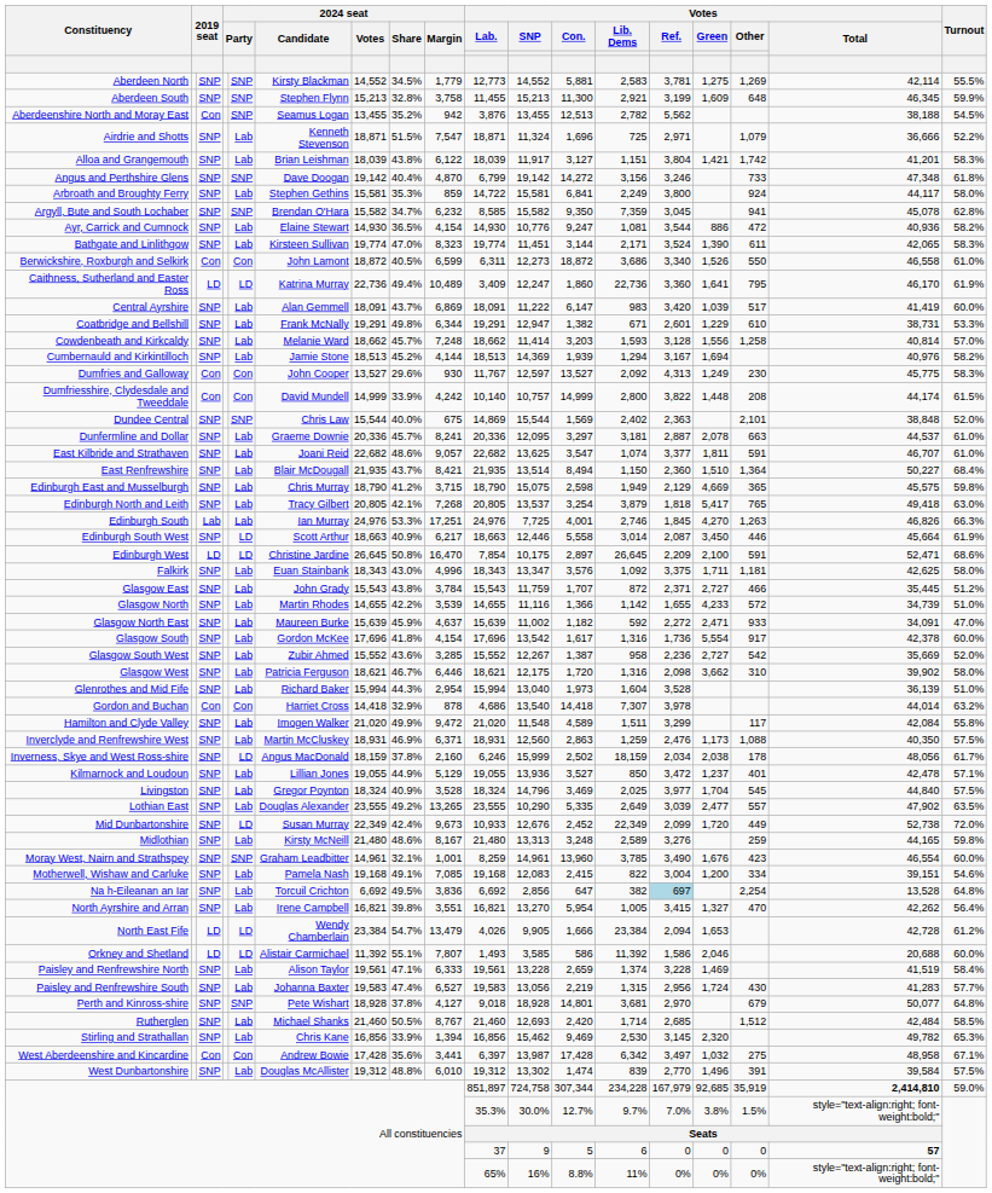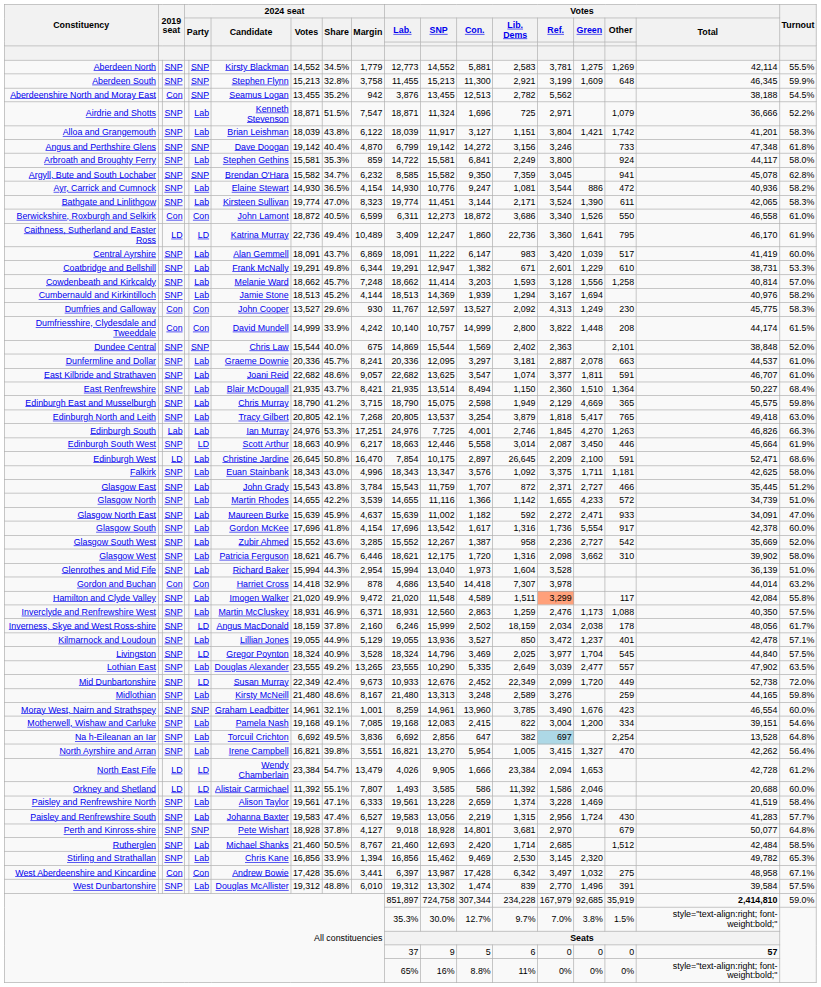Edinburgh West | column 5: LD -> Lab
Hamilton and Clyde Valley | Votes / Ref.: no background -> lightsalmon background
Livingston | column 5: Lab -> LD
